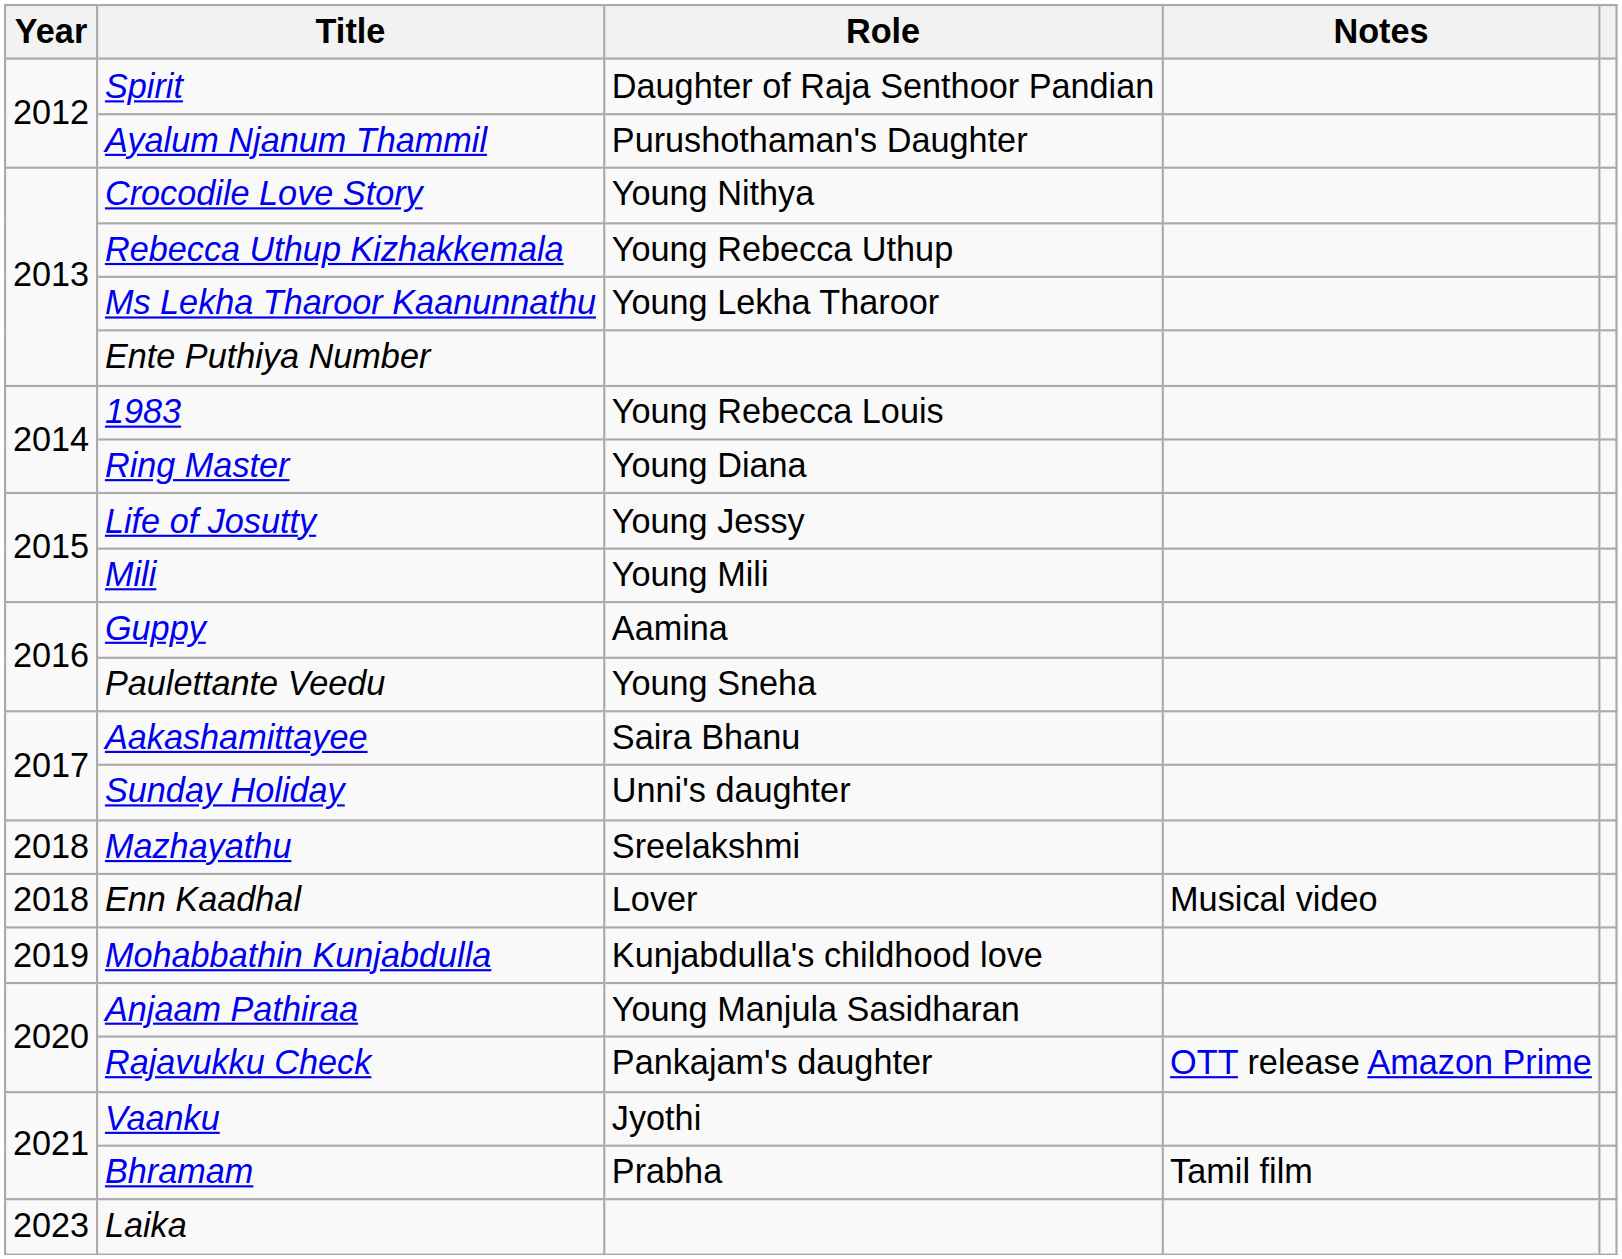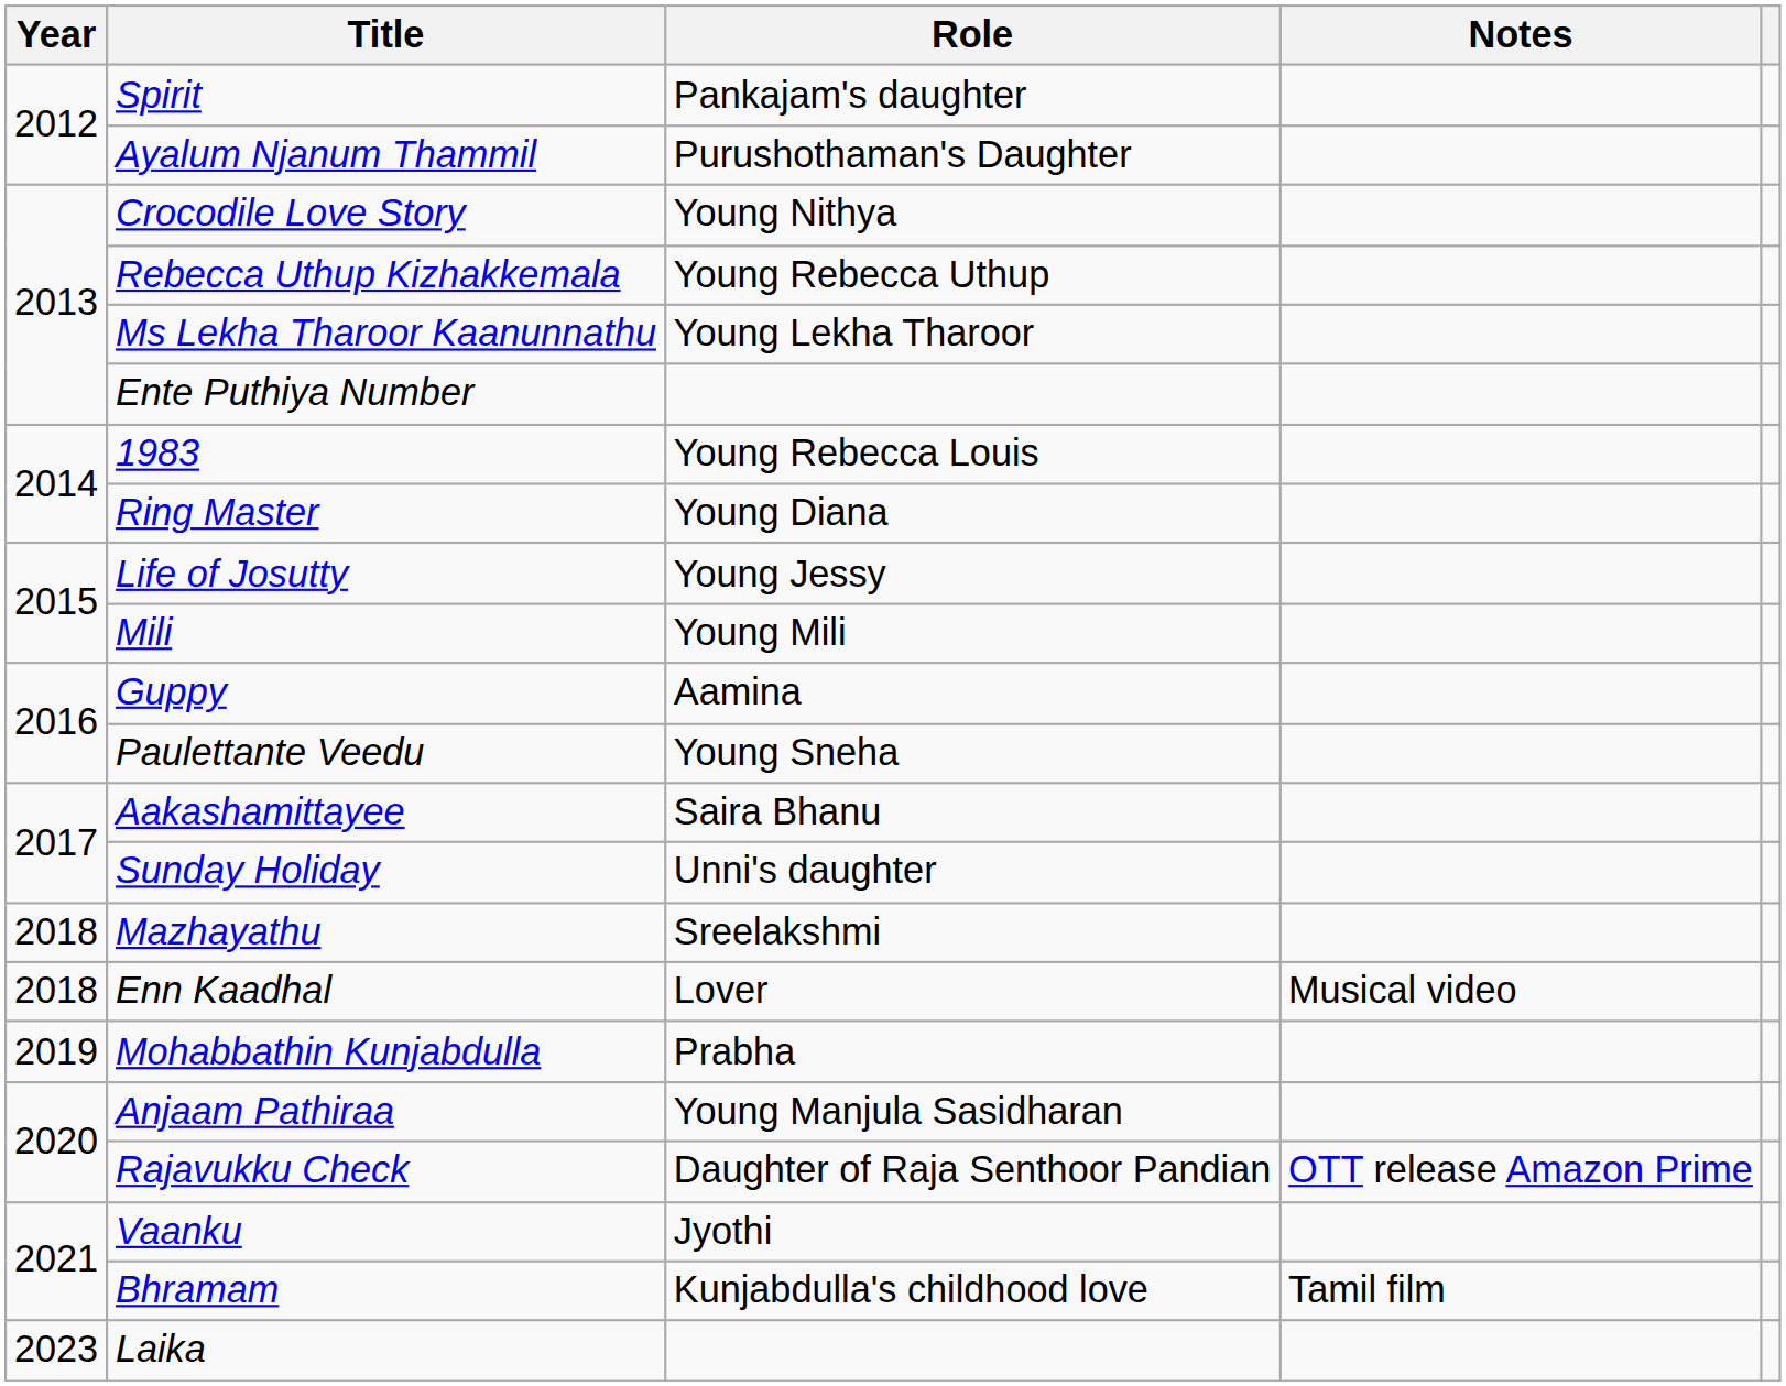Spirit | Role: Daughter of Raja Senthoor Pandian -> Pankajam's daughter
Mohabbathin Kunjabdulla | Role: Kunjabdulla's childhood love -> Prabha
Rajavukku Check | Role: Pankajam's daughter -> Daughter of Raja Senthoor Pandian
Bhramam | Role: Prabha -> Kunjabdulla's childhood love
